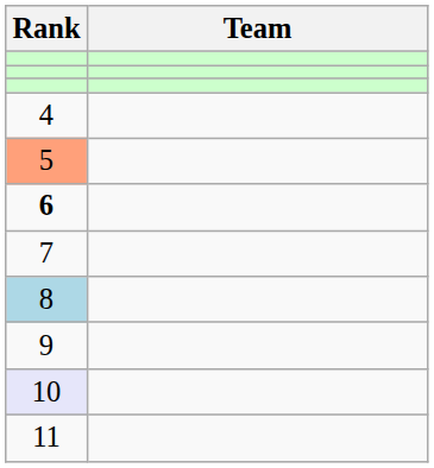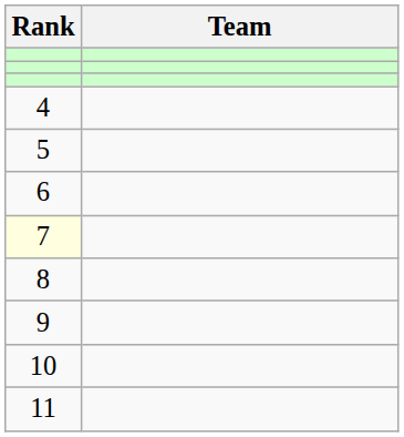row 6 | Rank: lightsalmon background -> no background
row 7 | Rank: bold -> normal
row 8 | Rank: no background -> lightyellow background
row 9 | Rank: lightblue background -> no background
row 11 | Rank: lavender background -> no background
